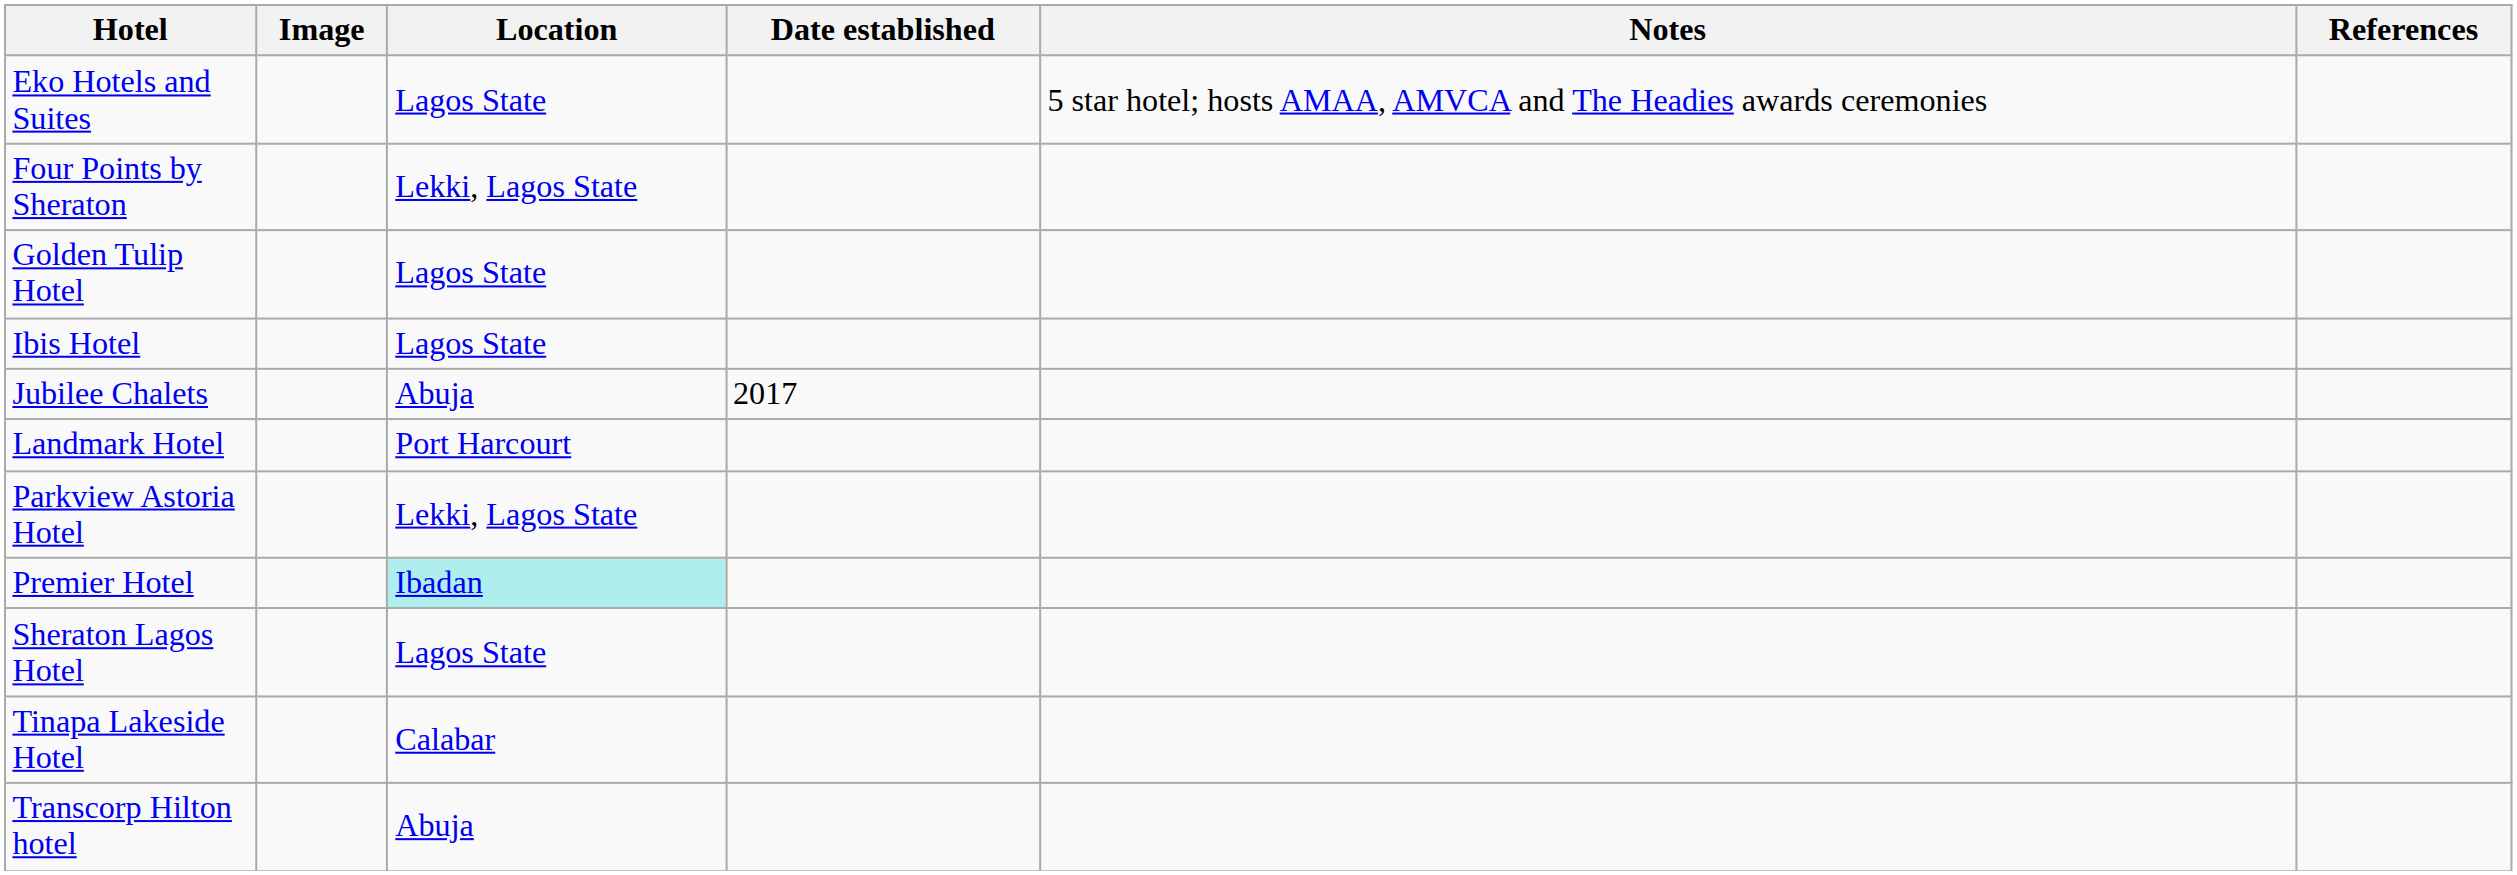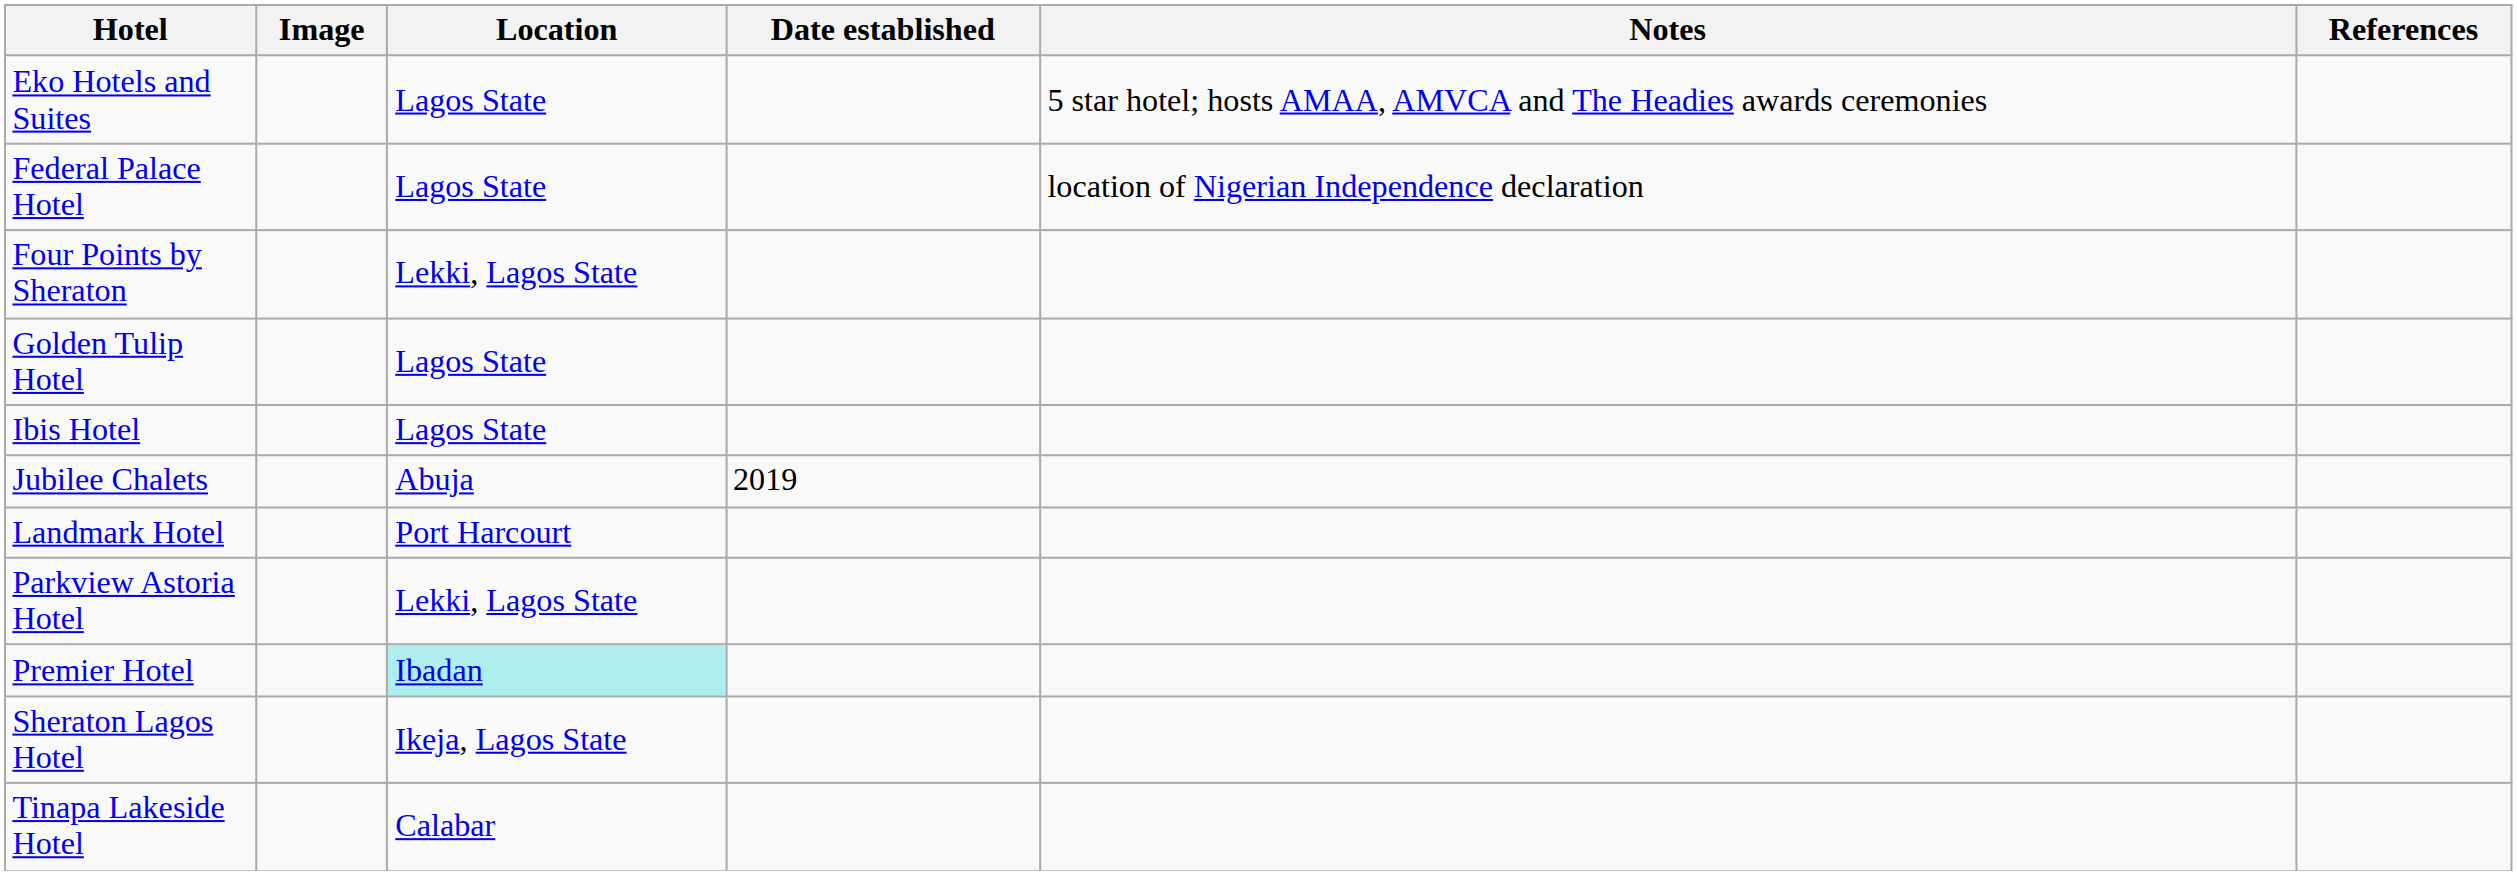+ row: Federal Palace Hotel | Lagos State | location of Nigerian Independence declaration
Jubilee Chalets | Date established: 2017 -> 2019
Sheraton Lagos Hotel | Location: Lagos State -> Ikeja, Lagos State
- row: Transcorp Hilton hotel | Abuja
